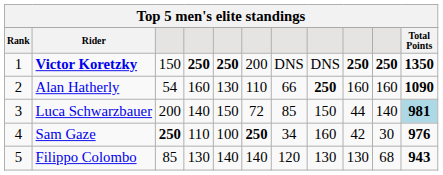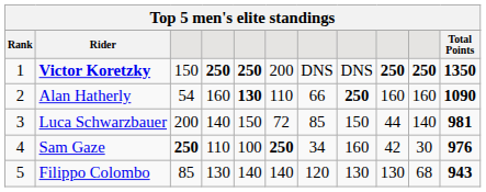Alan Hatherly | column 5: normal -> bold
Luca Schwarzbauer | Total Points: lightblue background -> no background
